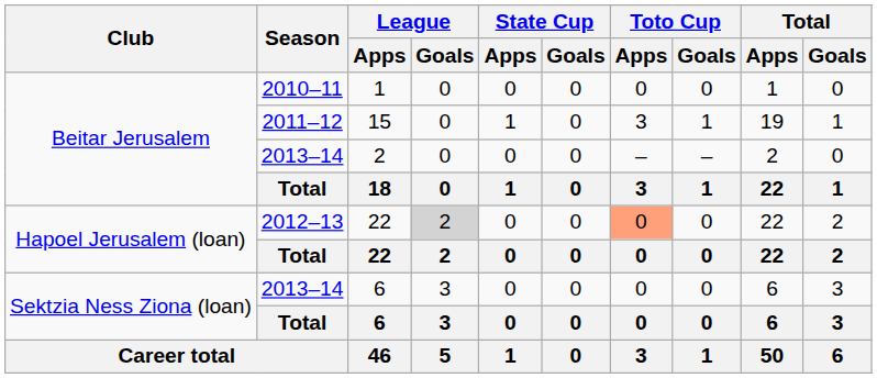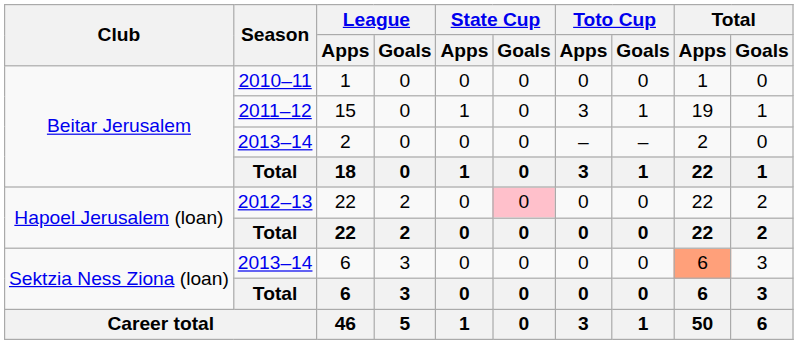2012–13 / 22 | League / Goals: lightgrey background -> no background
2012–13 / 22 | State Cup / Goals: no background -> pink background
2012–13 / 22 | Toto Cup / Apps: lightsalmon background -> no background
2013–14 / 6 | Total / Apps: no background -> lightsalmon background
